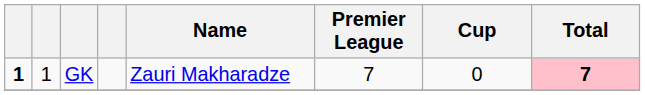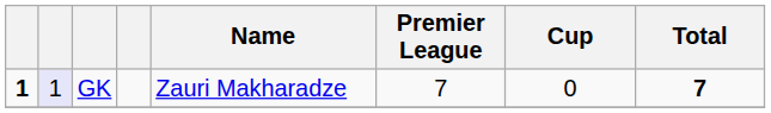GK | column 2: no background -> lavender background
GK | Total: pink background -> no background
